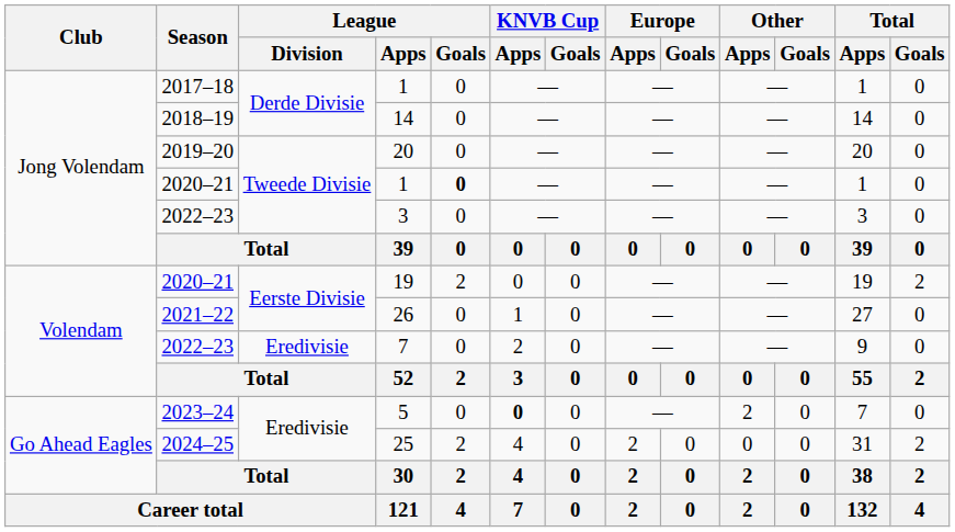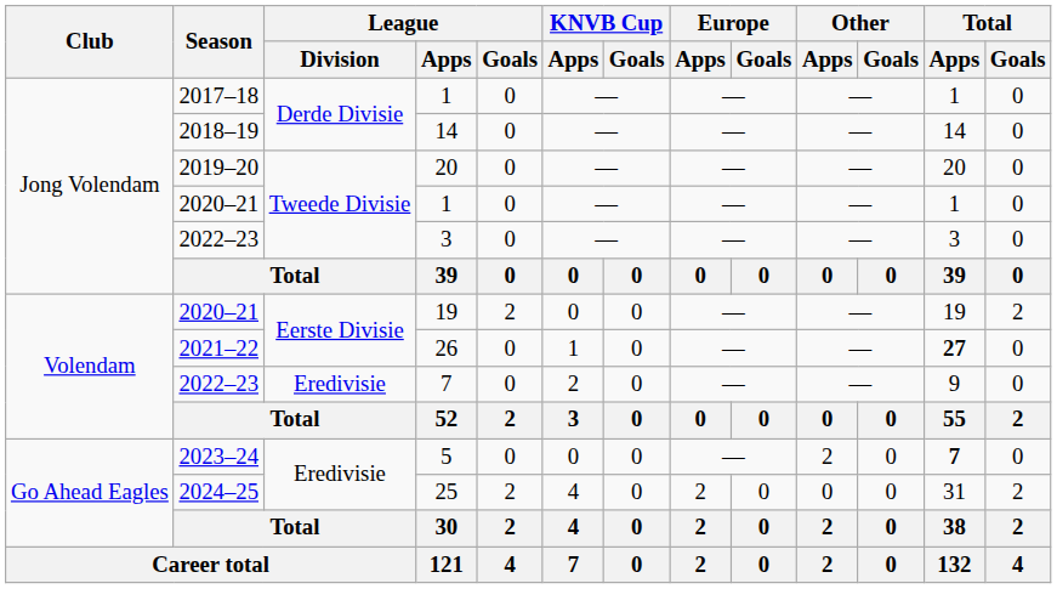2020–21 / 1 | League / Goals: bold -> normal
26 | Total / Apps: normal -> bold
5 | KNVB Cup / Apps: bold -> normal
5 | Total / Apps: normal -> bold
